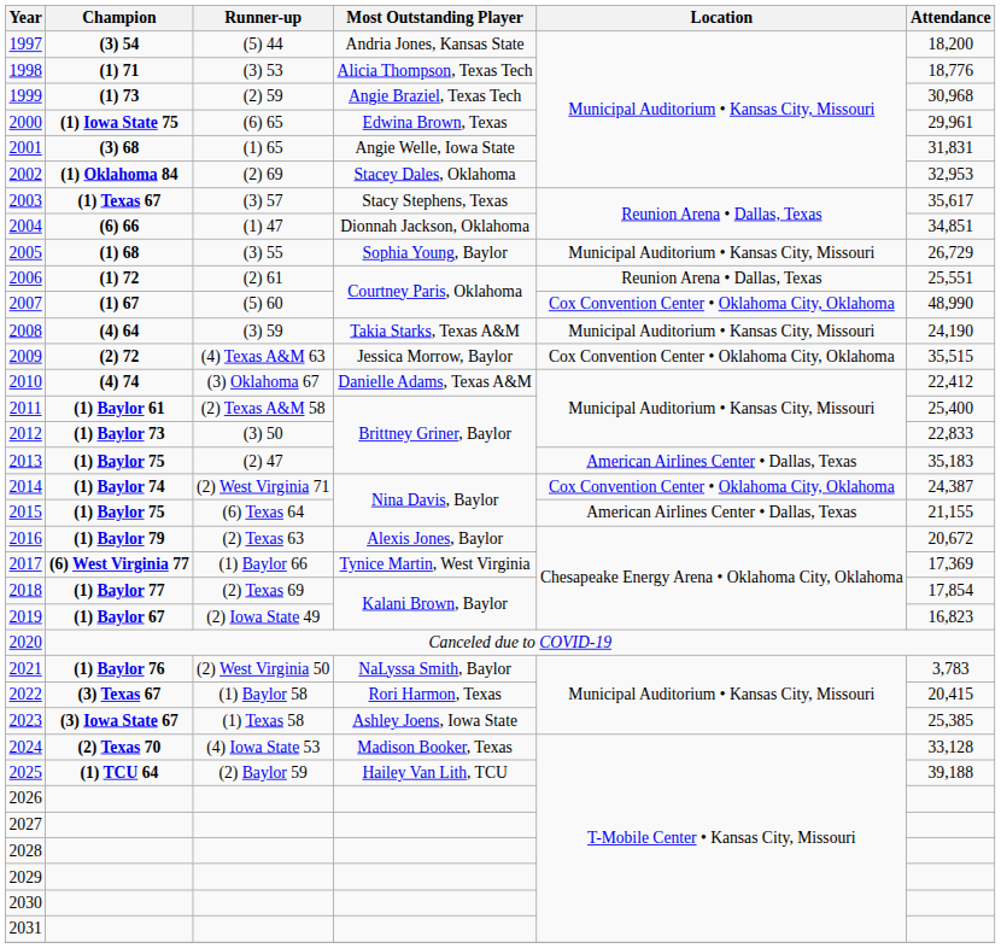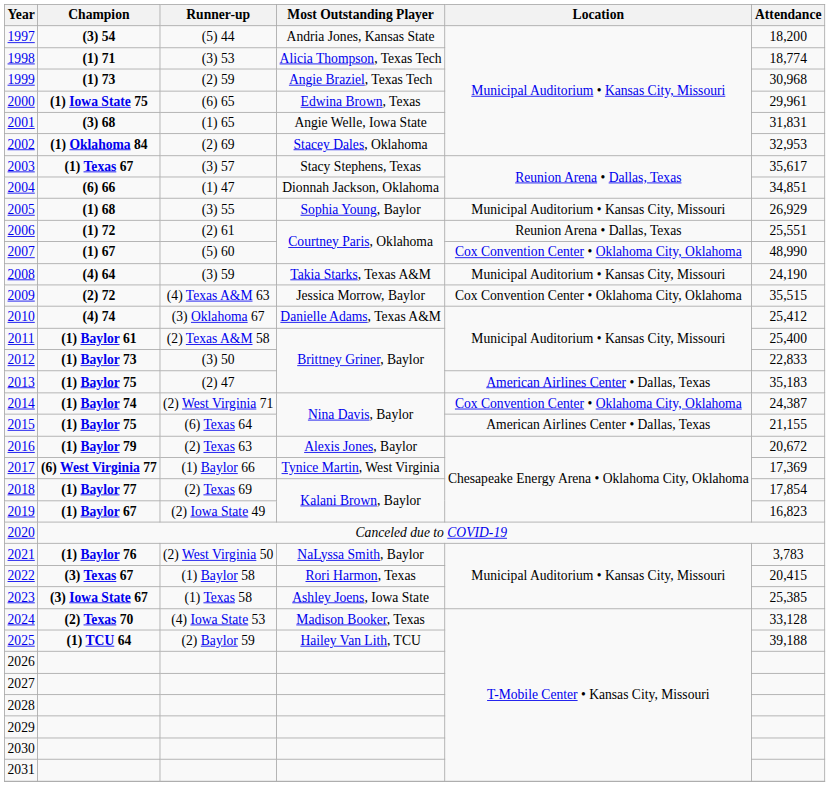1998 | Attendance: 18,776 -> 18,774
2005 | Attendance: 26,729 -> 26,929
2010 | Attendance: 22,412 -> 25,412
